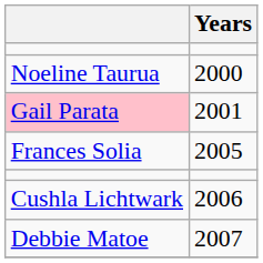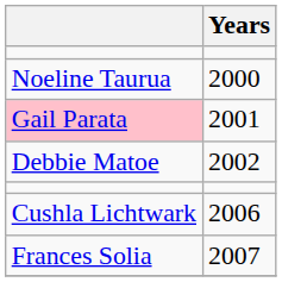row 5 | column 1: Frances Solia -> Debbie Matoe
row 5 | Years: 2005 -> 2002
row 8 | column 1: Debbie Matoe -> Frances Solia
